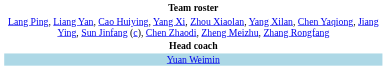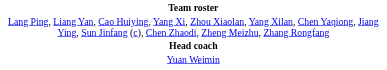row 4 | column 1: lightblue background -> no background
